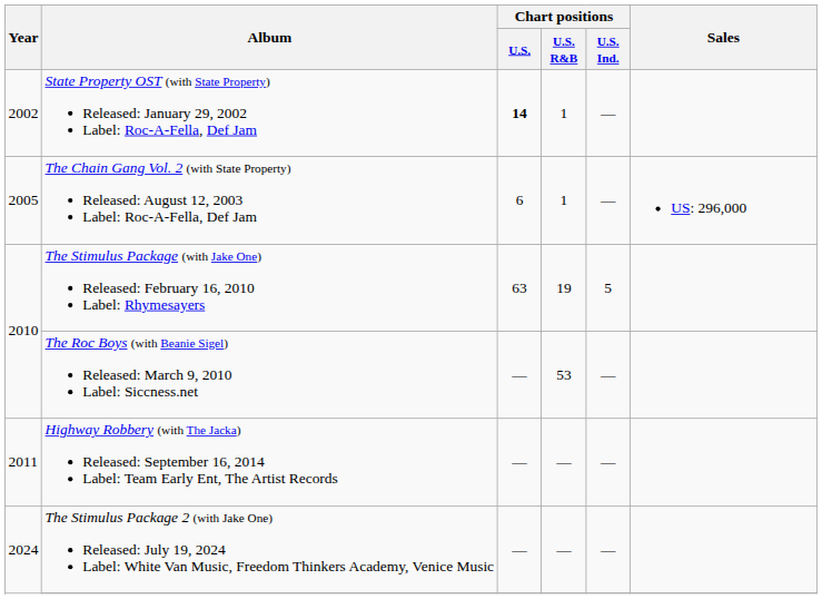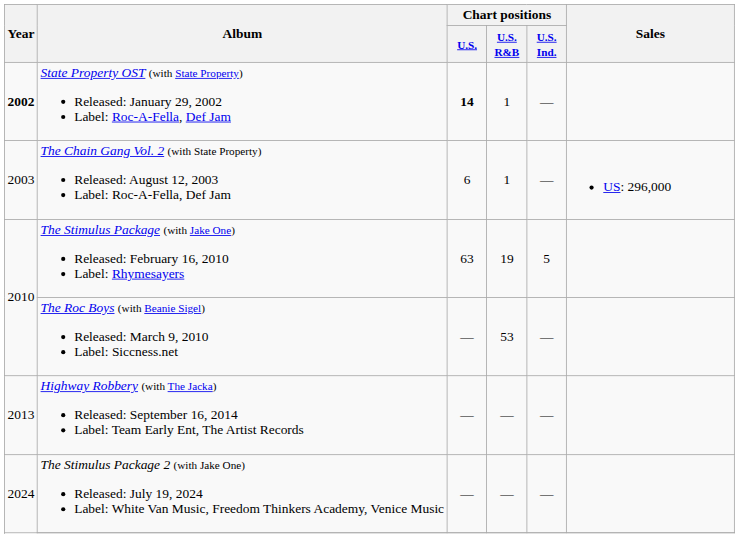row 3 | Year: normal -> bold
row 4 | Year: 2005 -> 2003
row 7 | Year: 2011 -> 2013
